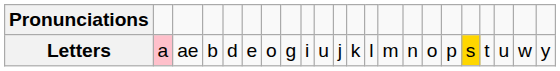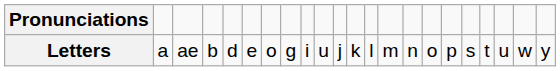Letters | column 2: pink background -> no background
Letters | column 18: gold background -> no background
